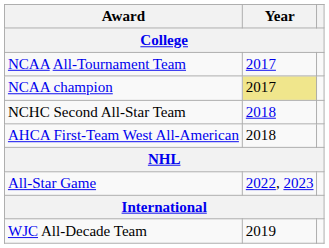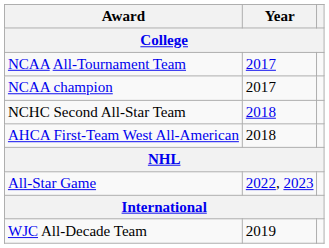NCAA champion | Year: khaki background -> no background
